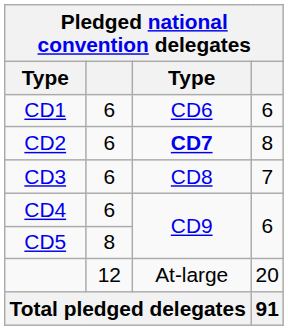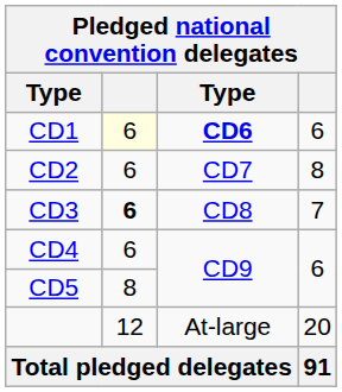CD1 | column 2: no background -> lightyellow background
CD1 | column 3: normal -> bold
CD2 | column 3: bold -> normal
CD3 | column 2: normal -> bold
